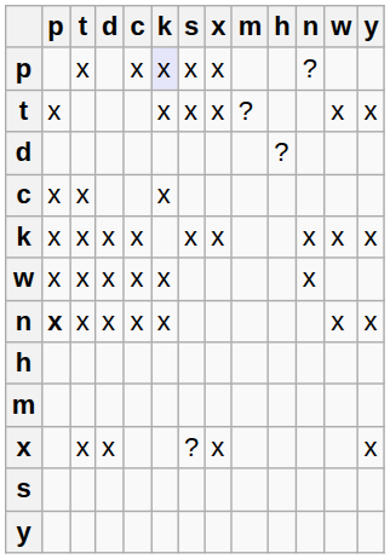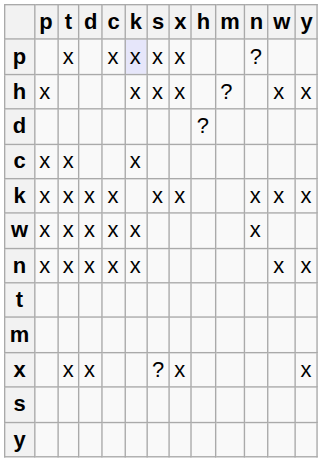columns swapped: h <-> m
row 3 | column 1: t -> h
row 8 | p: bold -> normal
row 9 | column 1: h -> t
